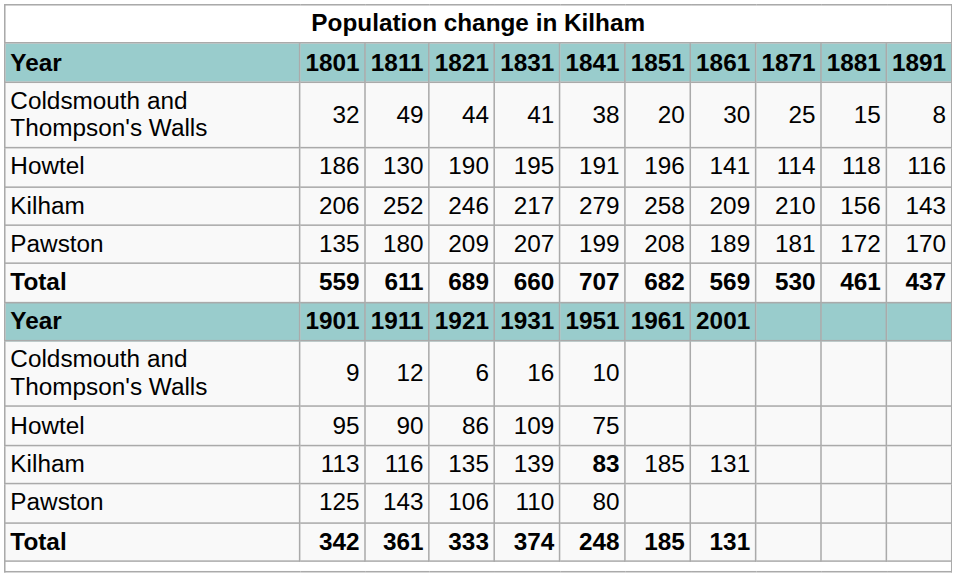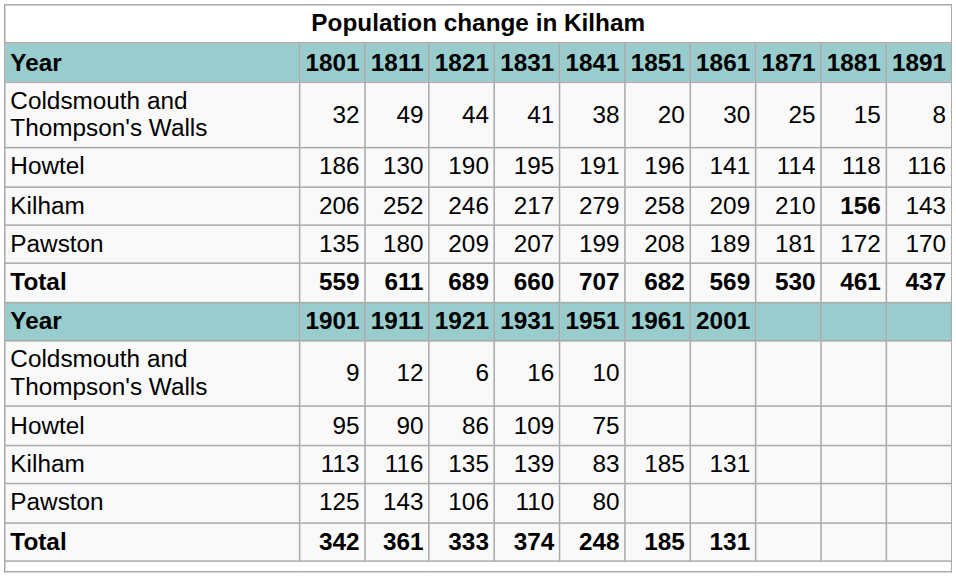206 | 1881: normal -> bold
113 | 1841: bold -> normal
